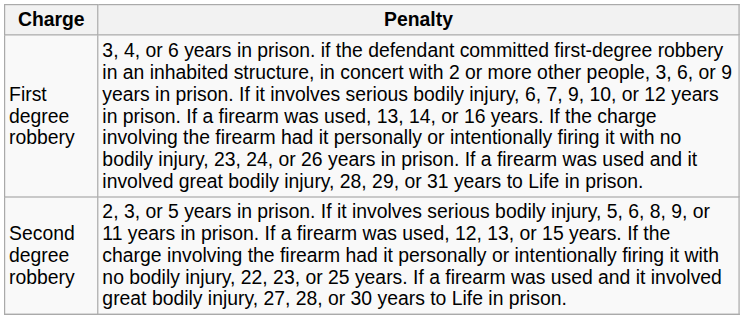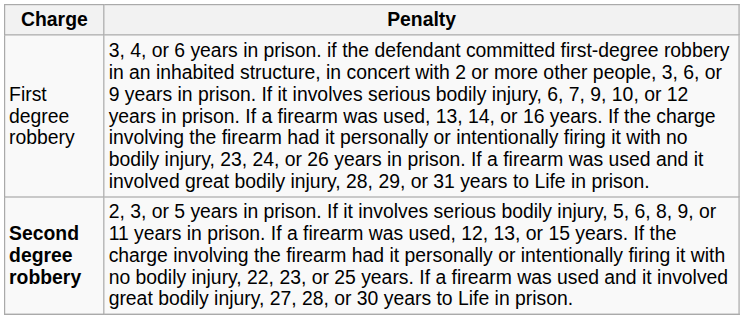Second degree robbery | Charge: normal -> bold
